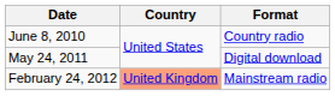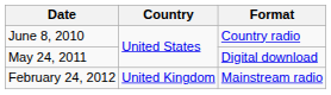February 24, 2012 | Country: lightsalmon background -> no background
